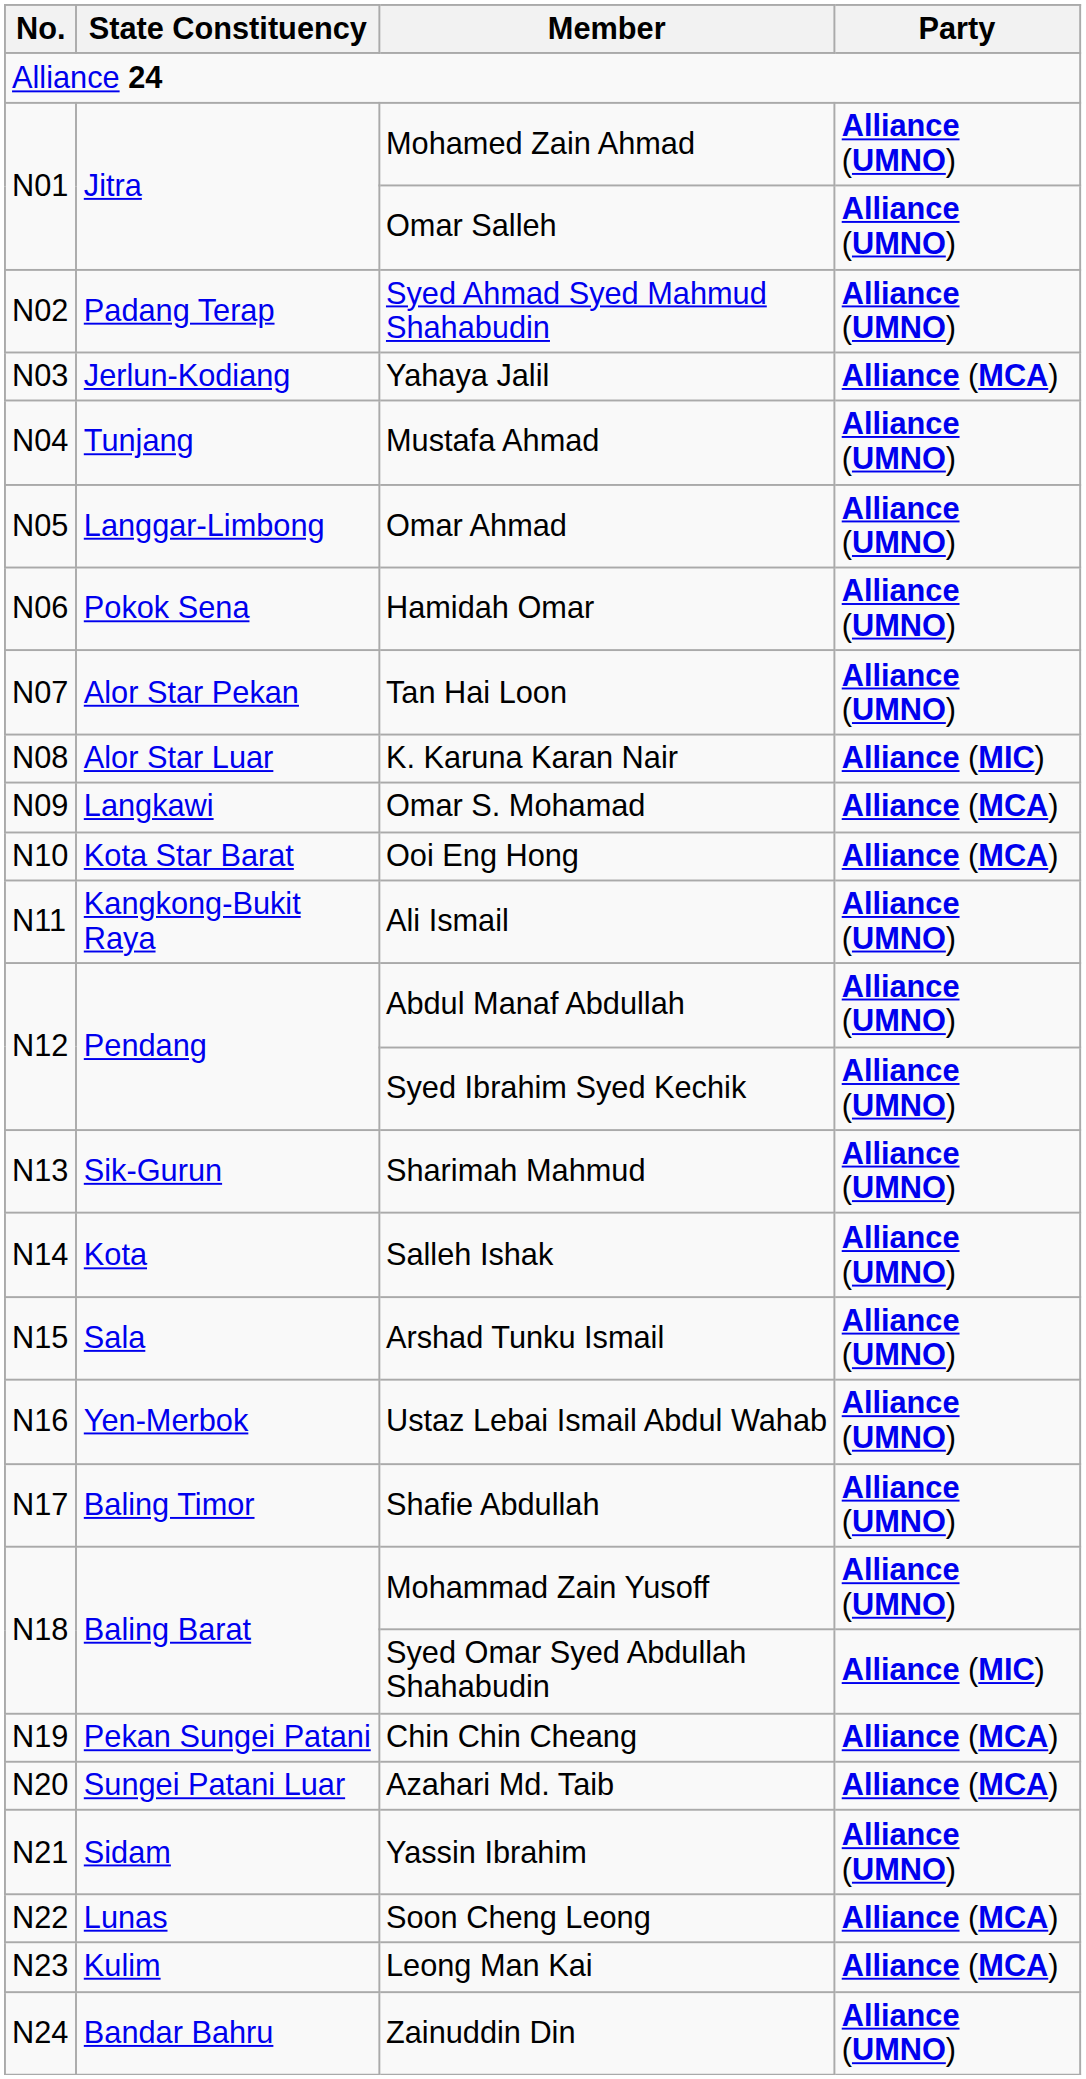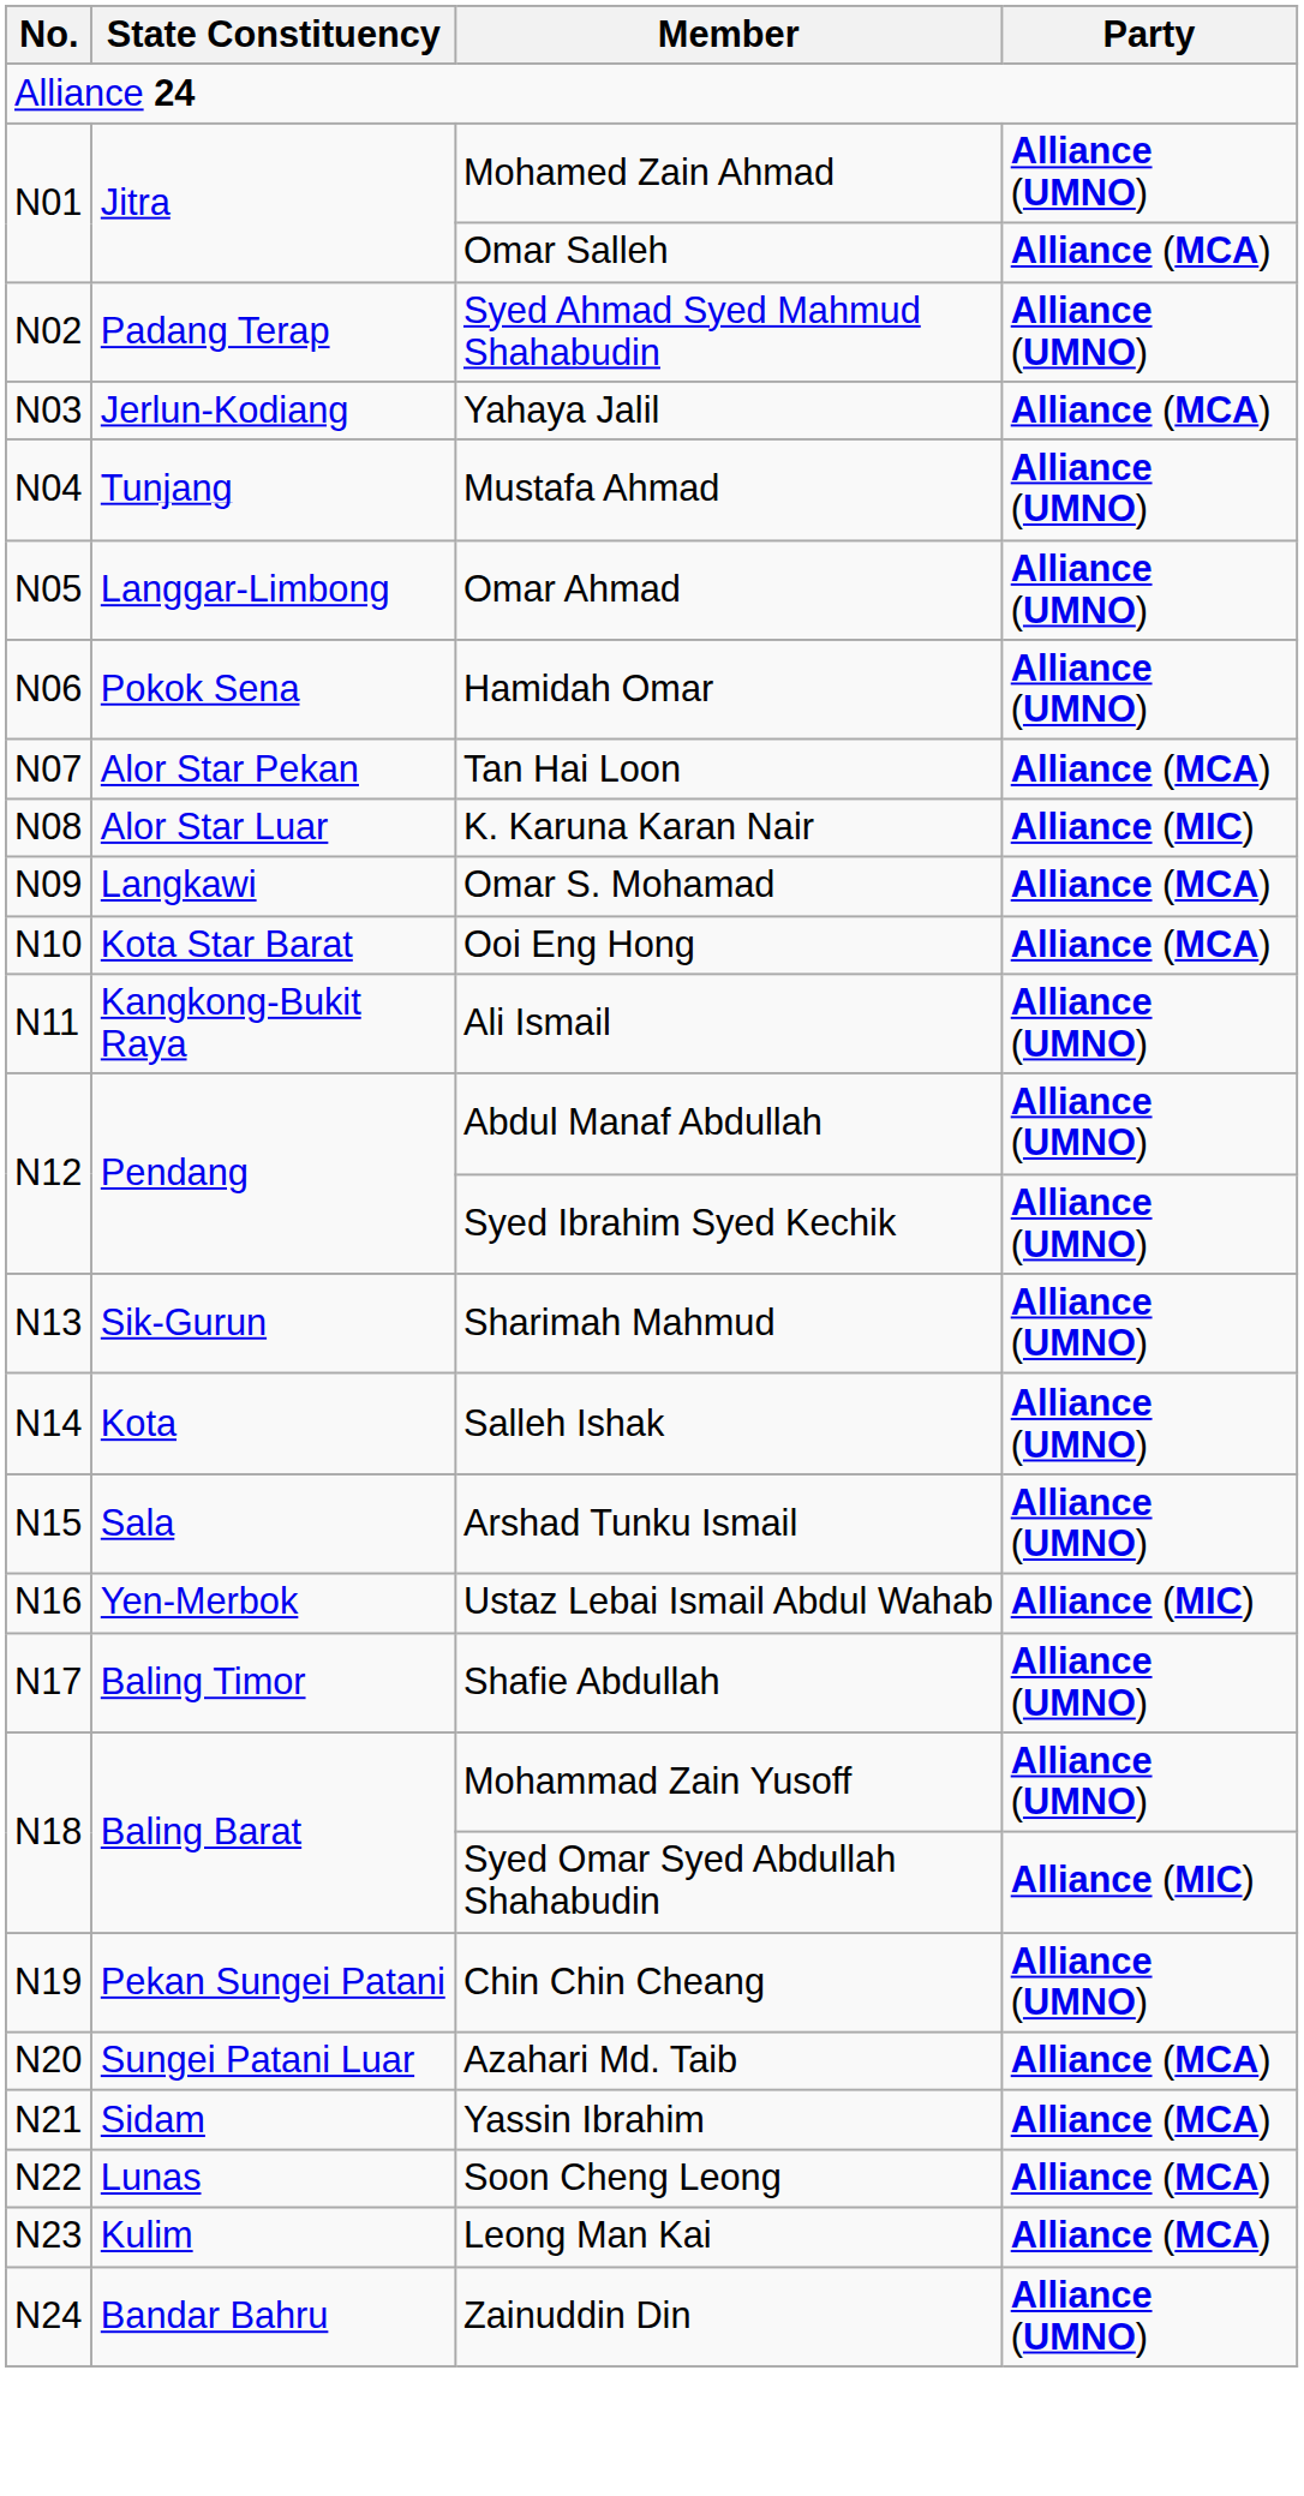Omar Salleh | Party: Alliance (UMNO) -> Alliance (MCA)
Tan Hai Loon | Party: Alliance (UMNO) -> Alliance (MCA)
Ustaz Lebai Ismail Abdul Wahab | Party: Alliance (UMNO) -> Alliance (MIC)
Chin Chin Cheang | Party: Alliance (MCA) -> Alliance (UMNO)
Yassin Ibrahim | Party: Alliance (UMNO) -> Alliance (MCA)
